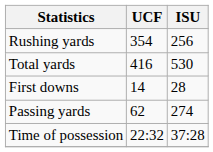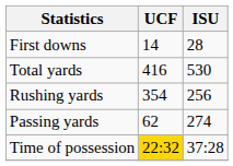rows swapped: First downs <-> Rushing yards
Time of possession | UCF: no background -> gold background
